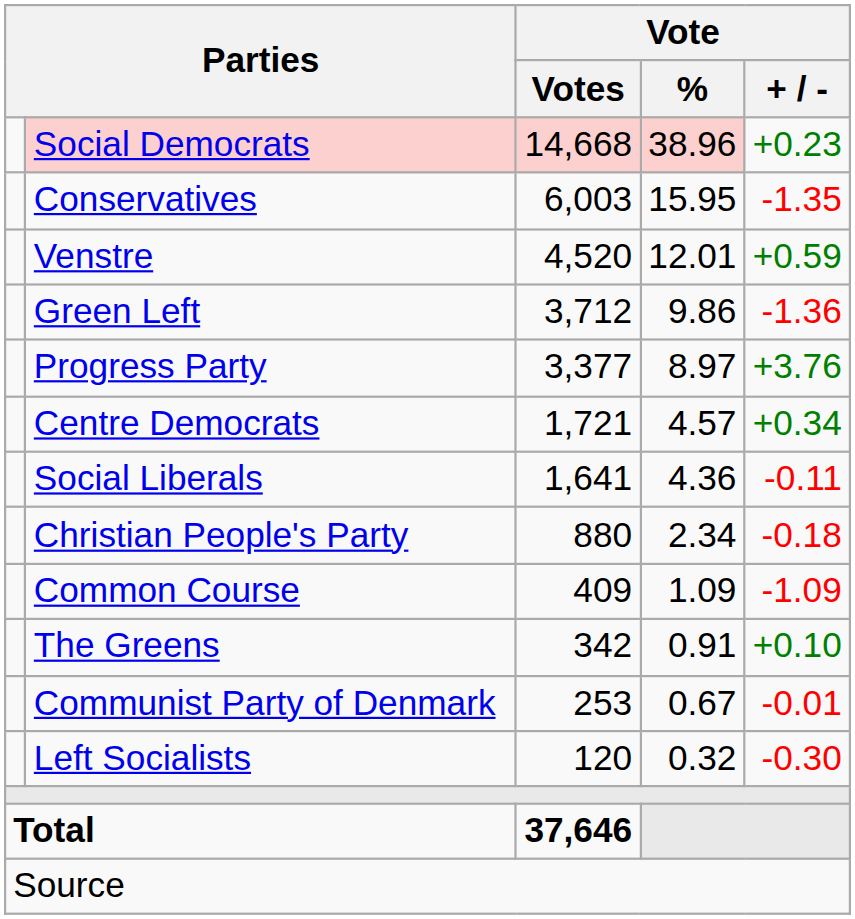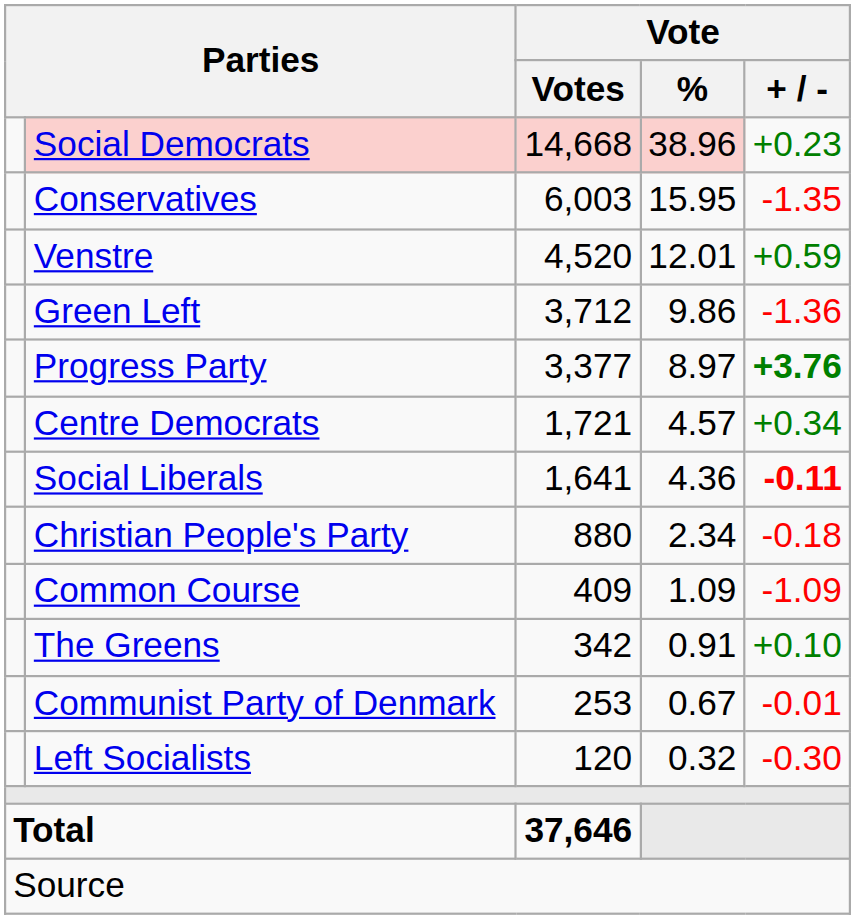Progress Party | Vote / + / -: normal -> bold
Social Liberals | Vote / + / -: normal -> bold
